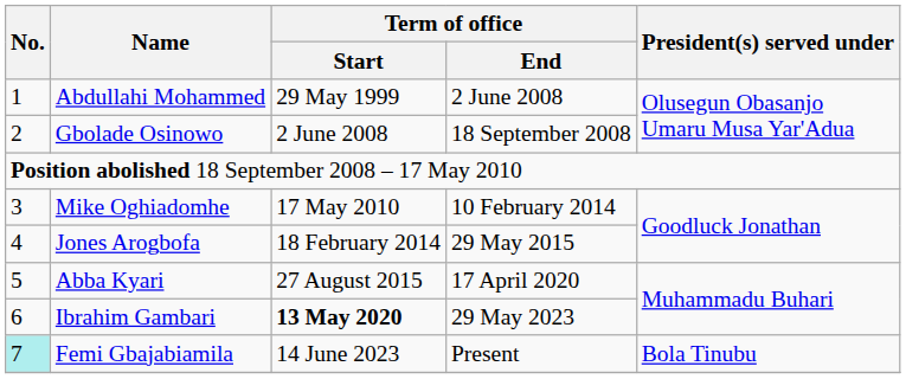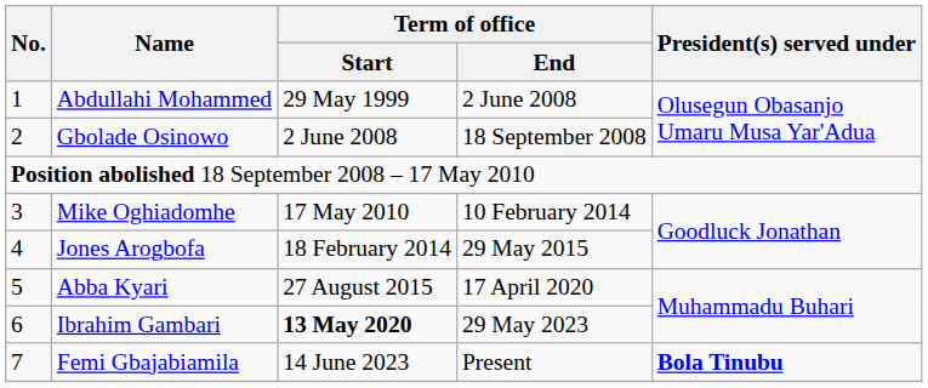Femi Gbajabiamila | No.: paleturquoise background -> no background
Femi Gbajabiamila | President(s) served under: normal -> bold
